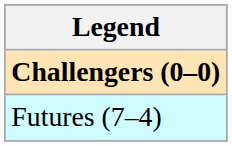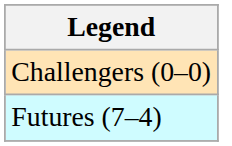row 2 | column 1: bold -> normal
